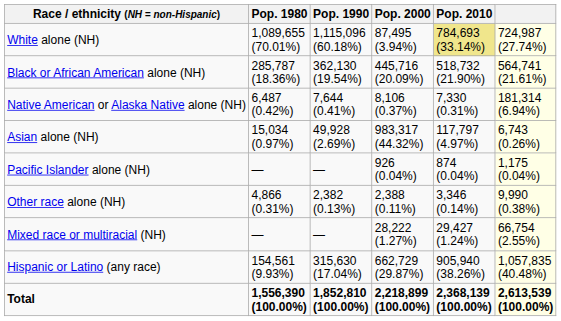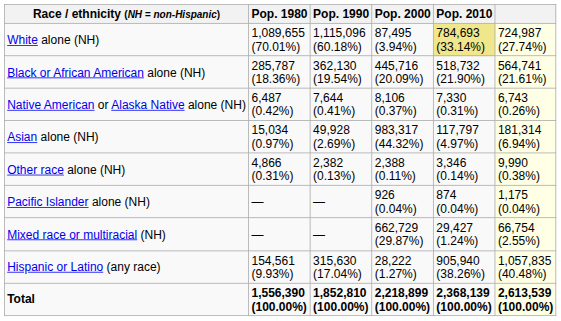Native American or Alaska Native alone (NH) | column 6: 181,314 (6.94%) -> 6,743 (0.26%)
Asian alone (NH) | column 6: 6,743 (0.26%) -> 181,314 (6.94%)
rows swapped: Pacific Islander alone (NH) <-> Other race alone (NH)
Mixed race or multiracial (NH) | Pop. 2000: 28,222 (1.27%) -> 662,729 (29.87%)
Hispanic or Latino (any race) | Pop. 2000: 662,729 (29.87%) -> 28,222 (1.27%)
